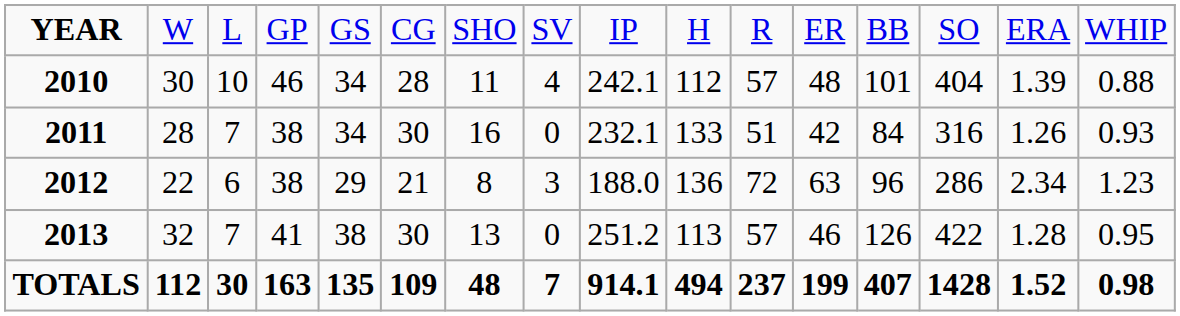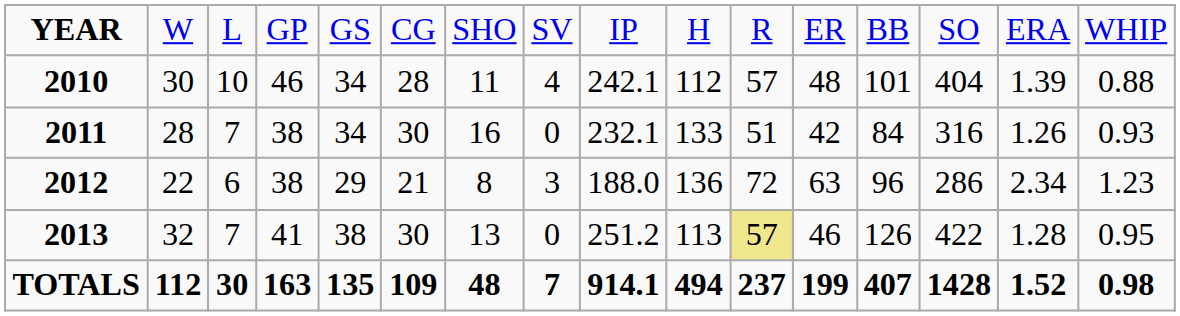2013 | column 11: no background -> khaki background
